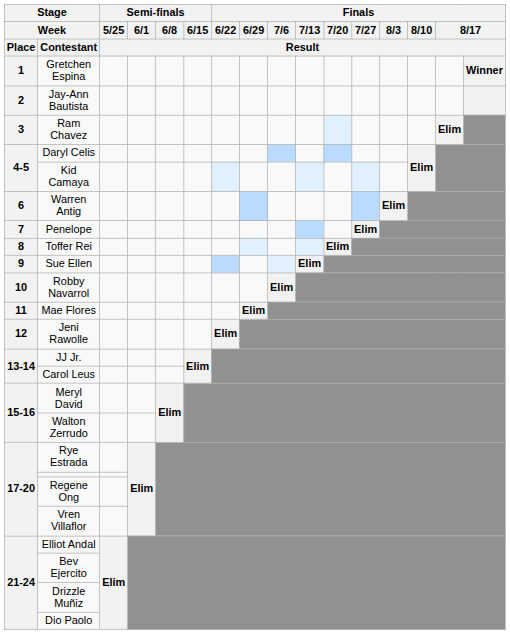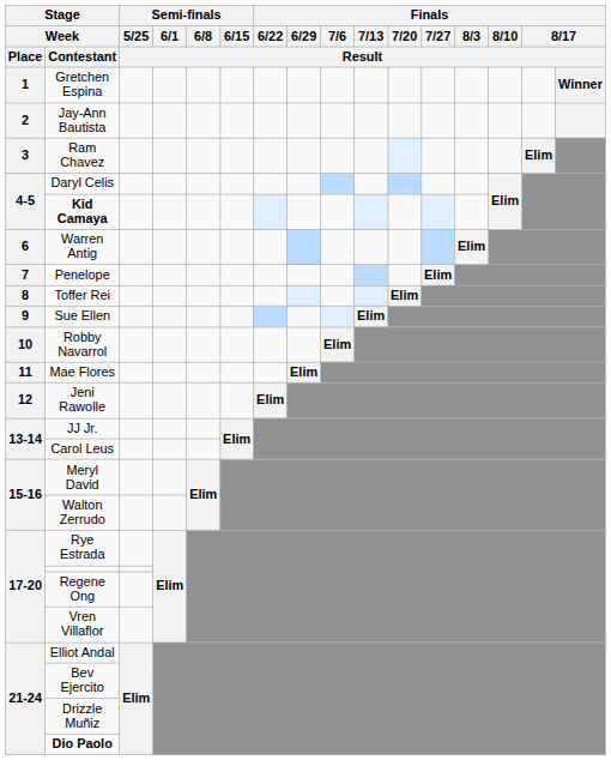Kid Camaya | Stage / Week / Contestant: normal -> bold
Dio Paolo | Stage / Week / Contestant: normal -> bold
